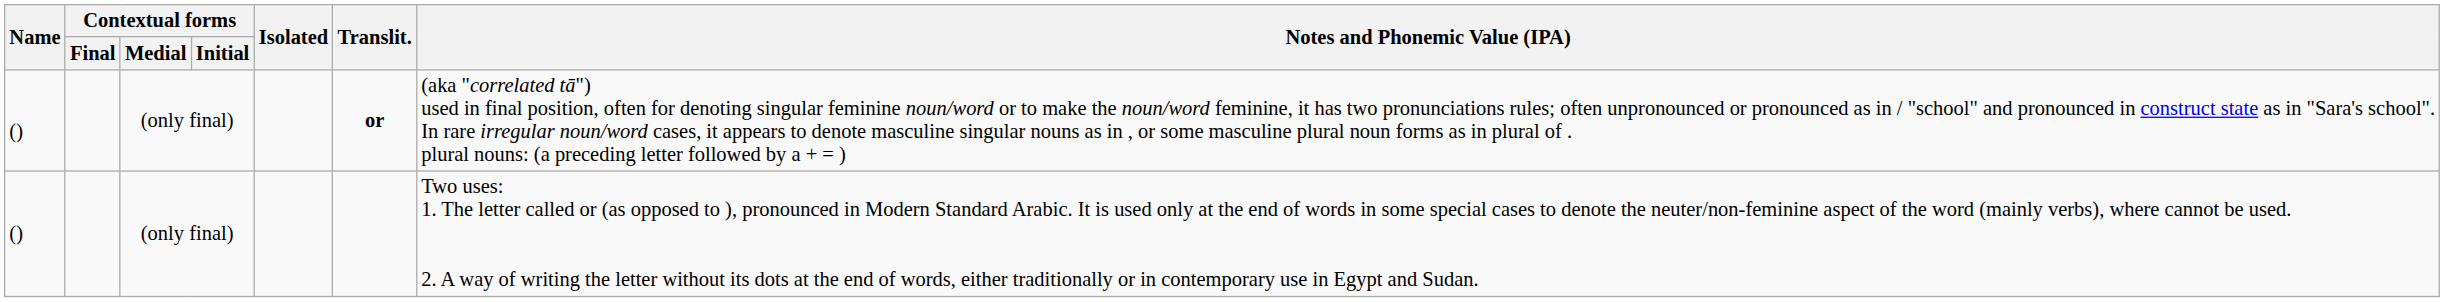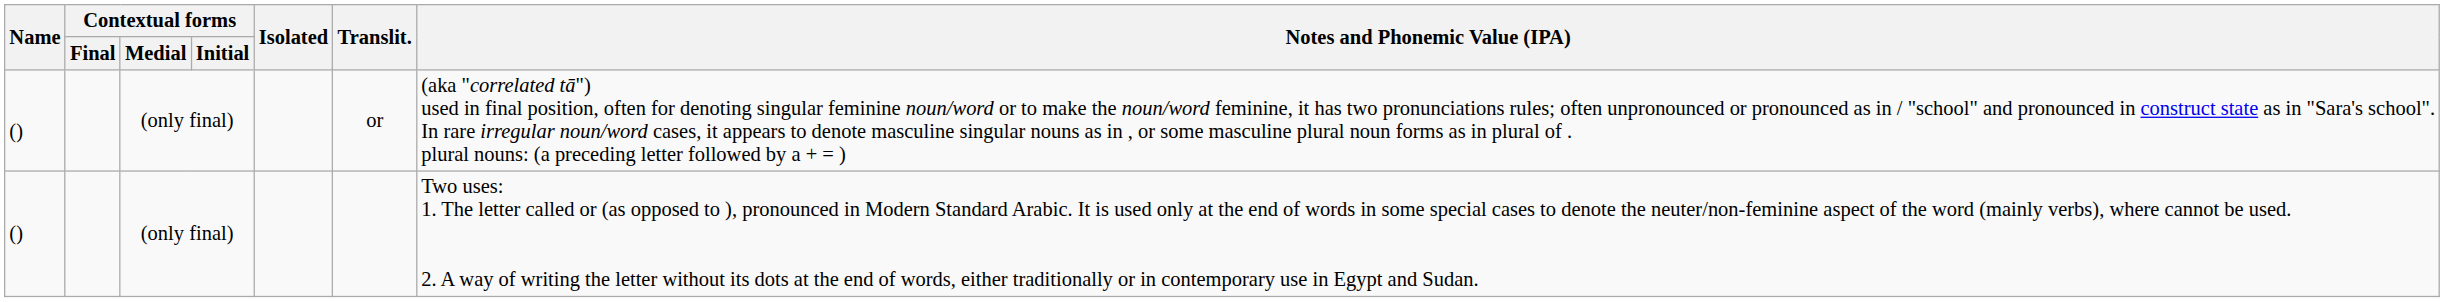row 3 | Translit.: bold -> normal
